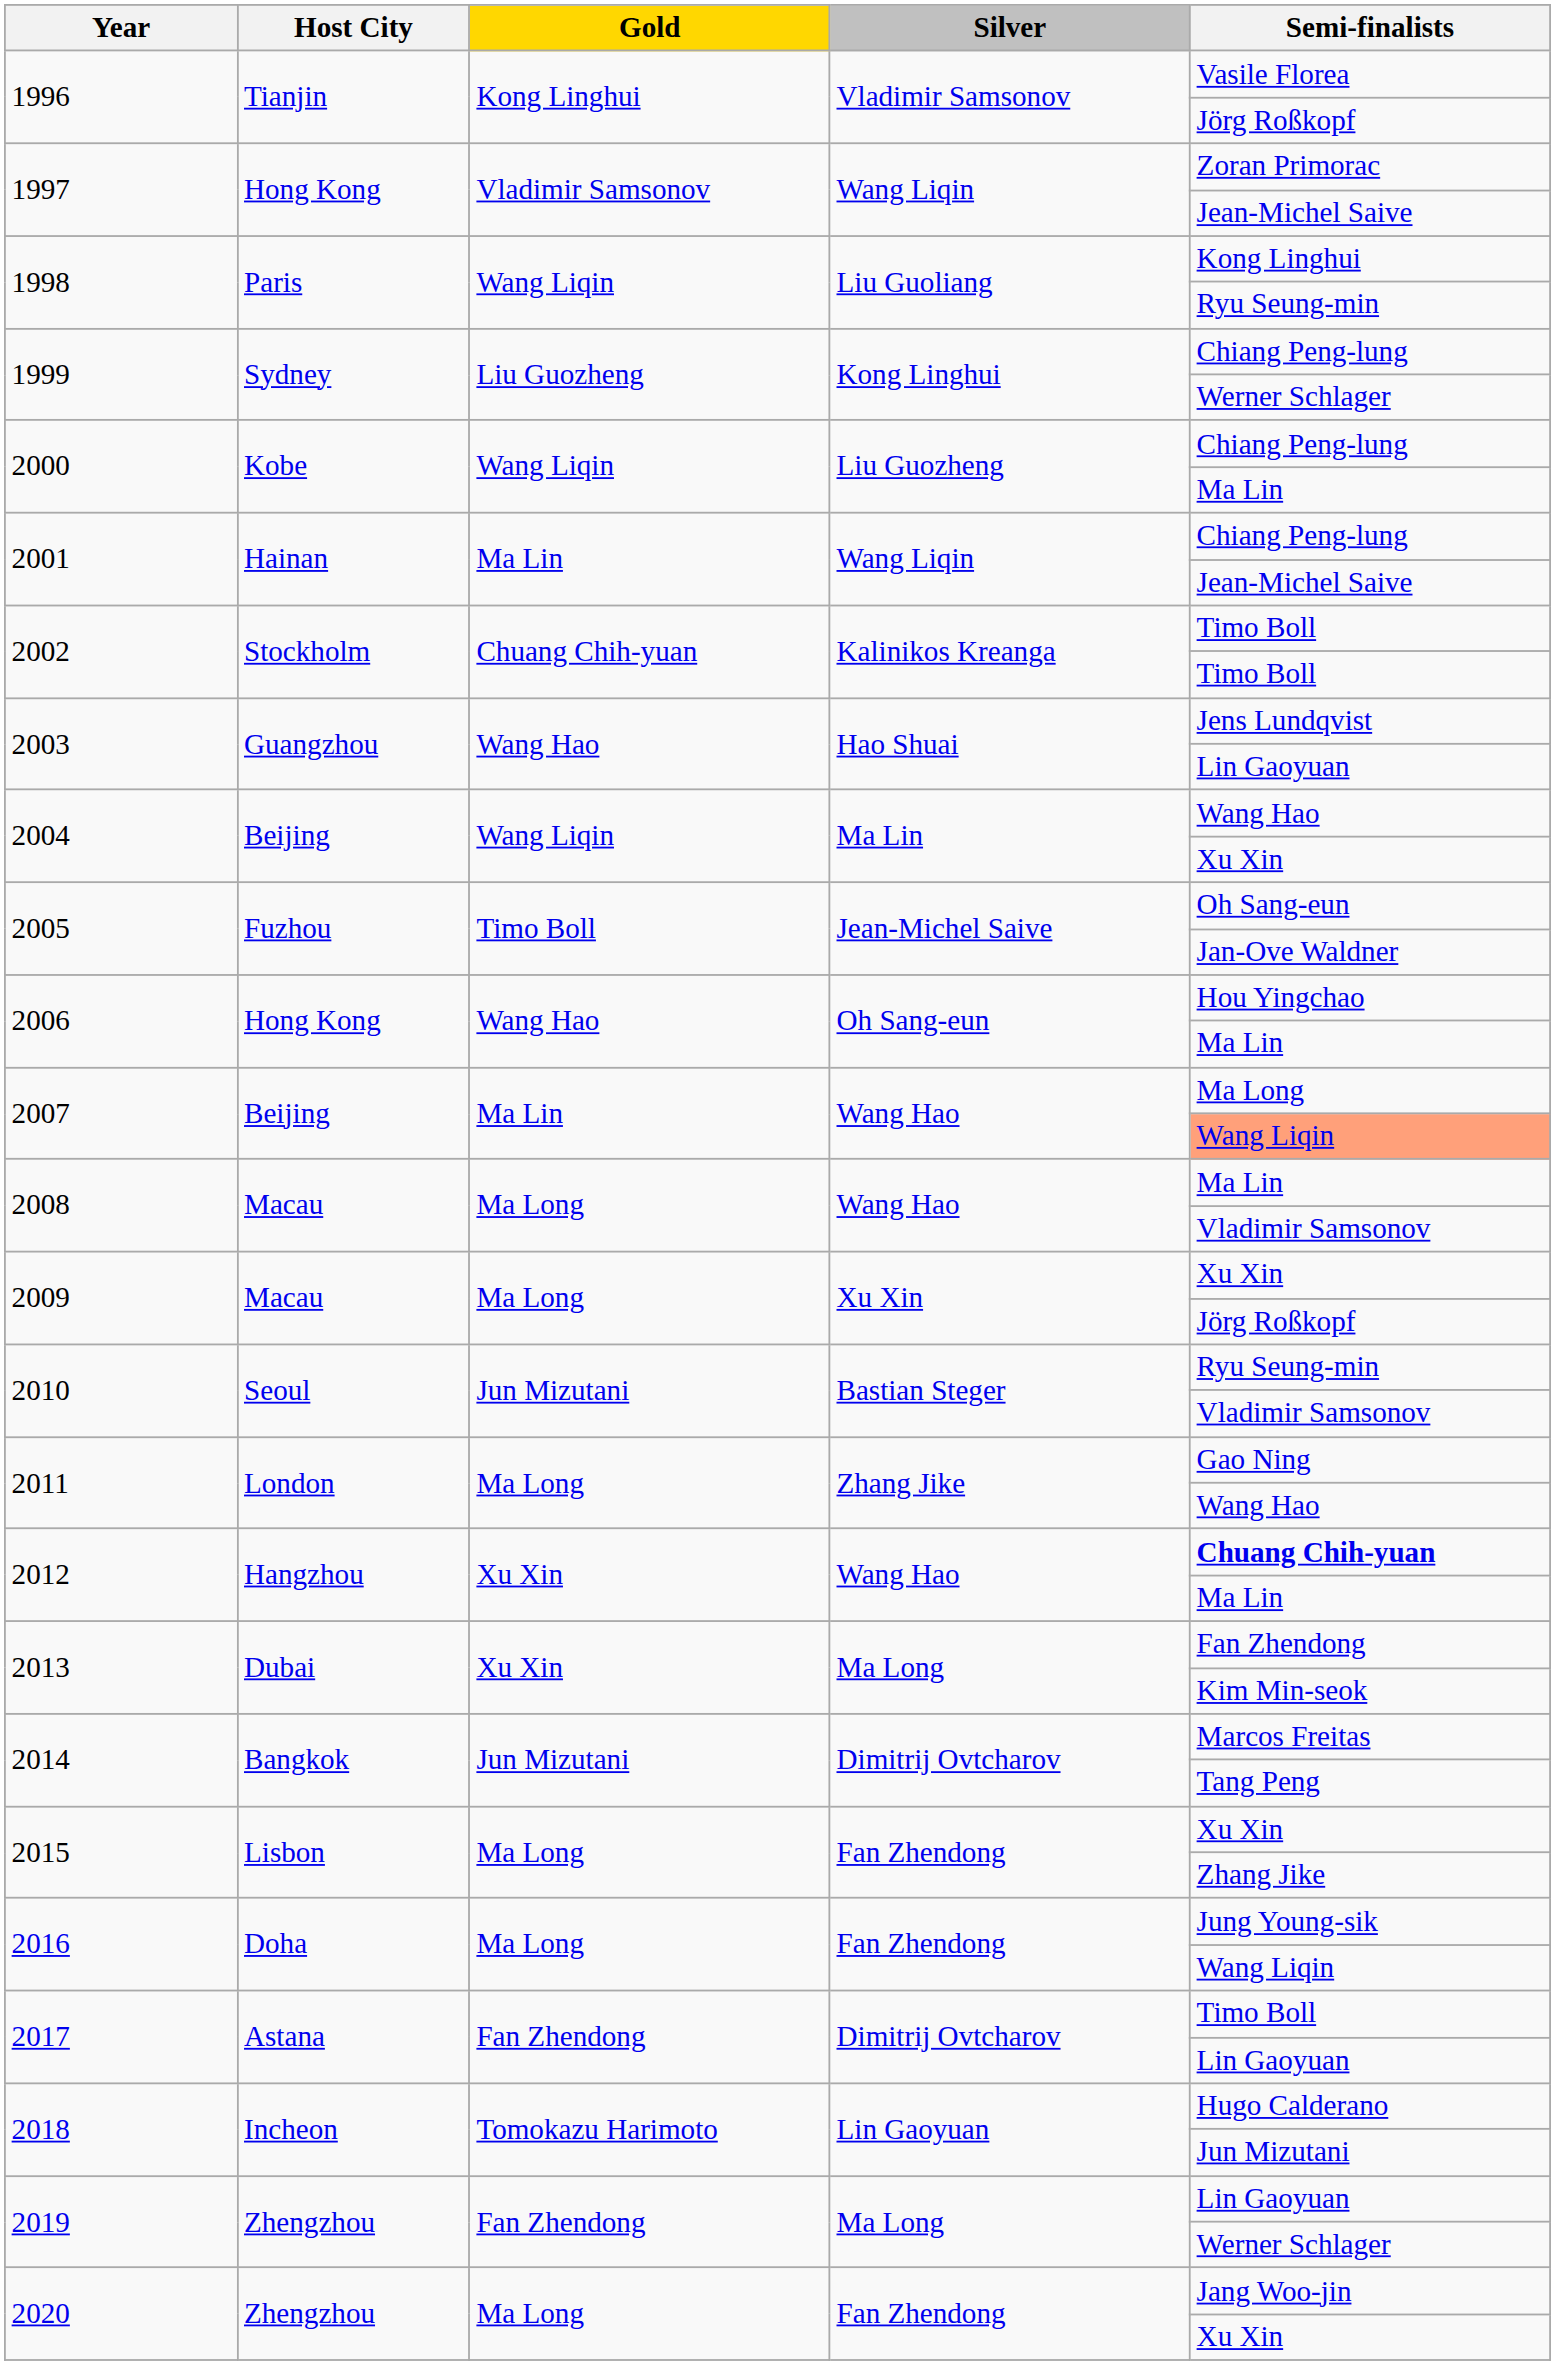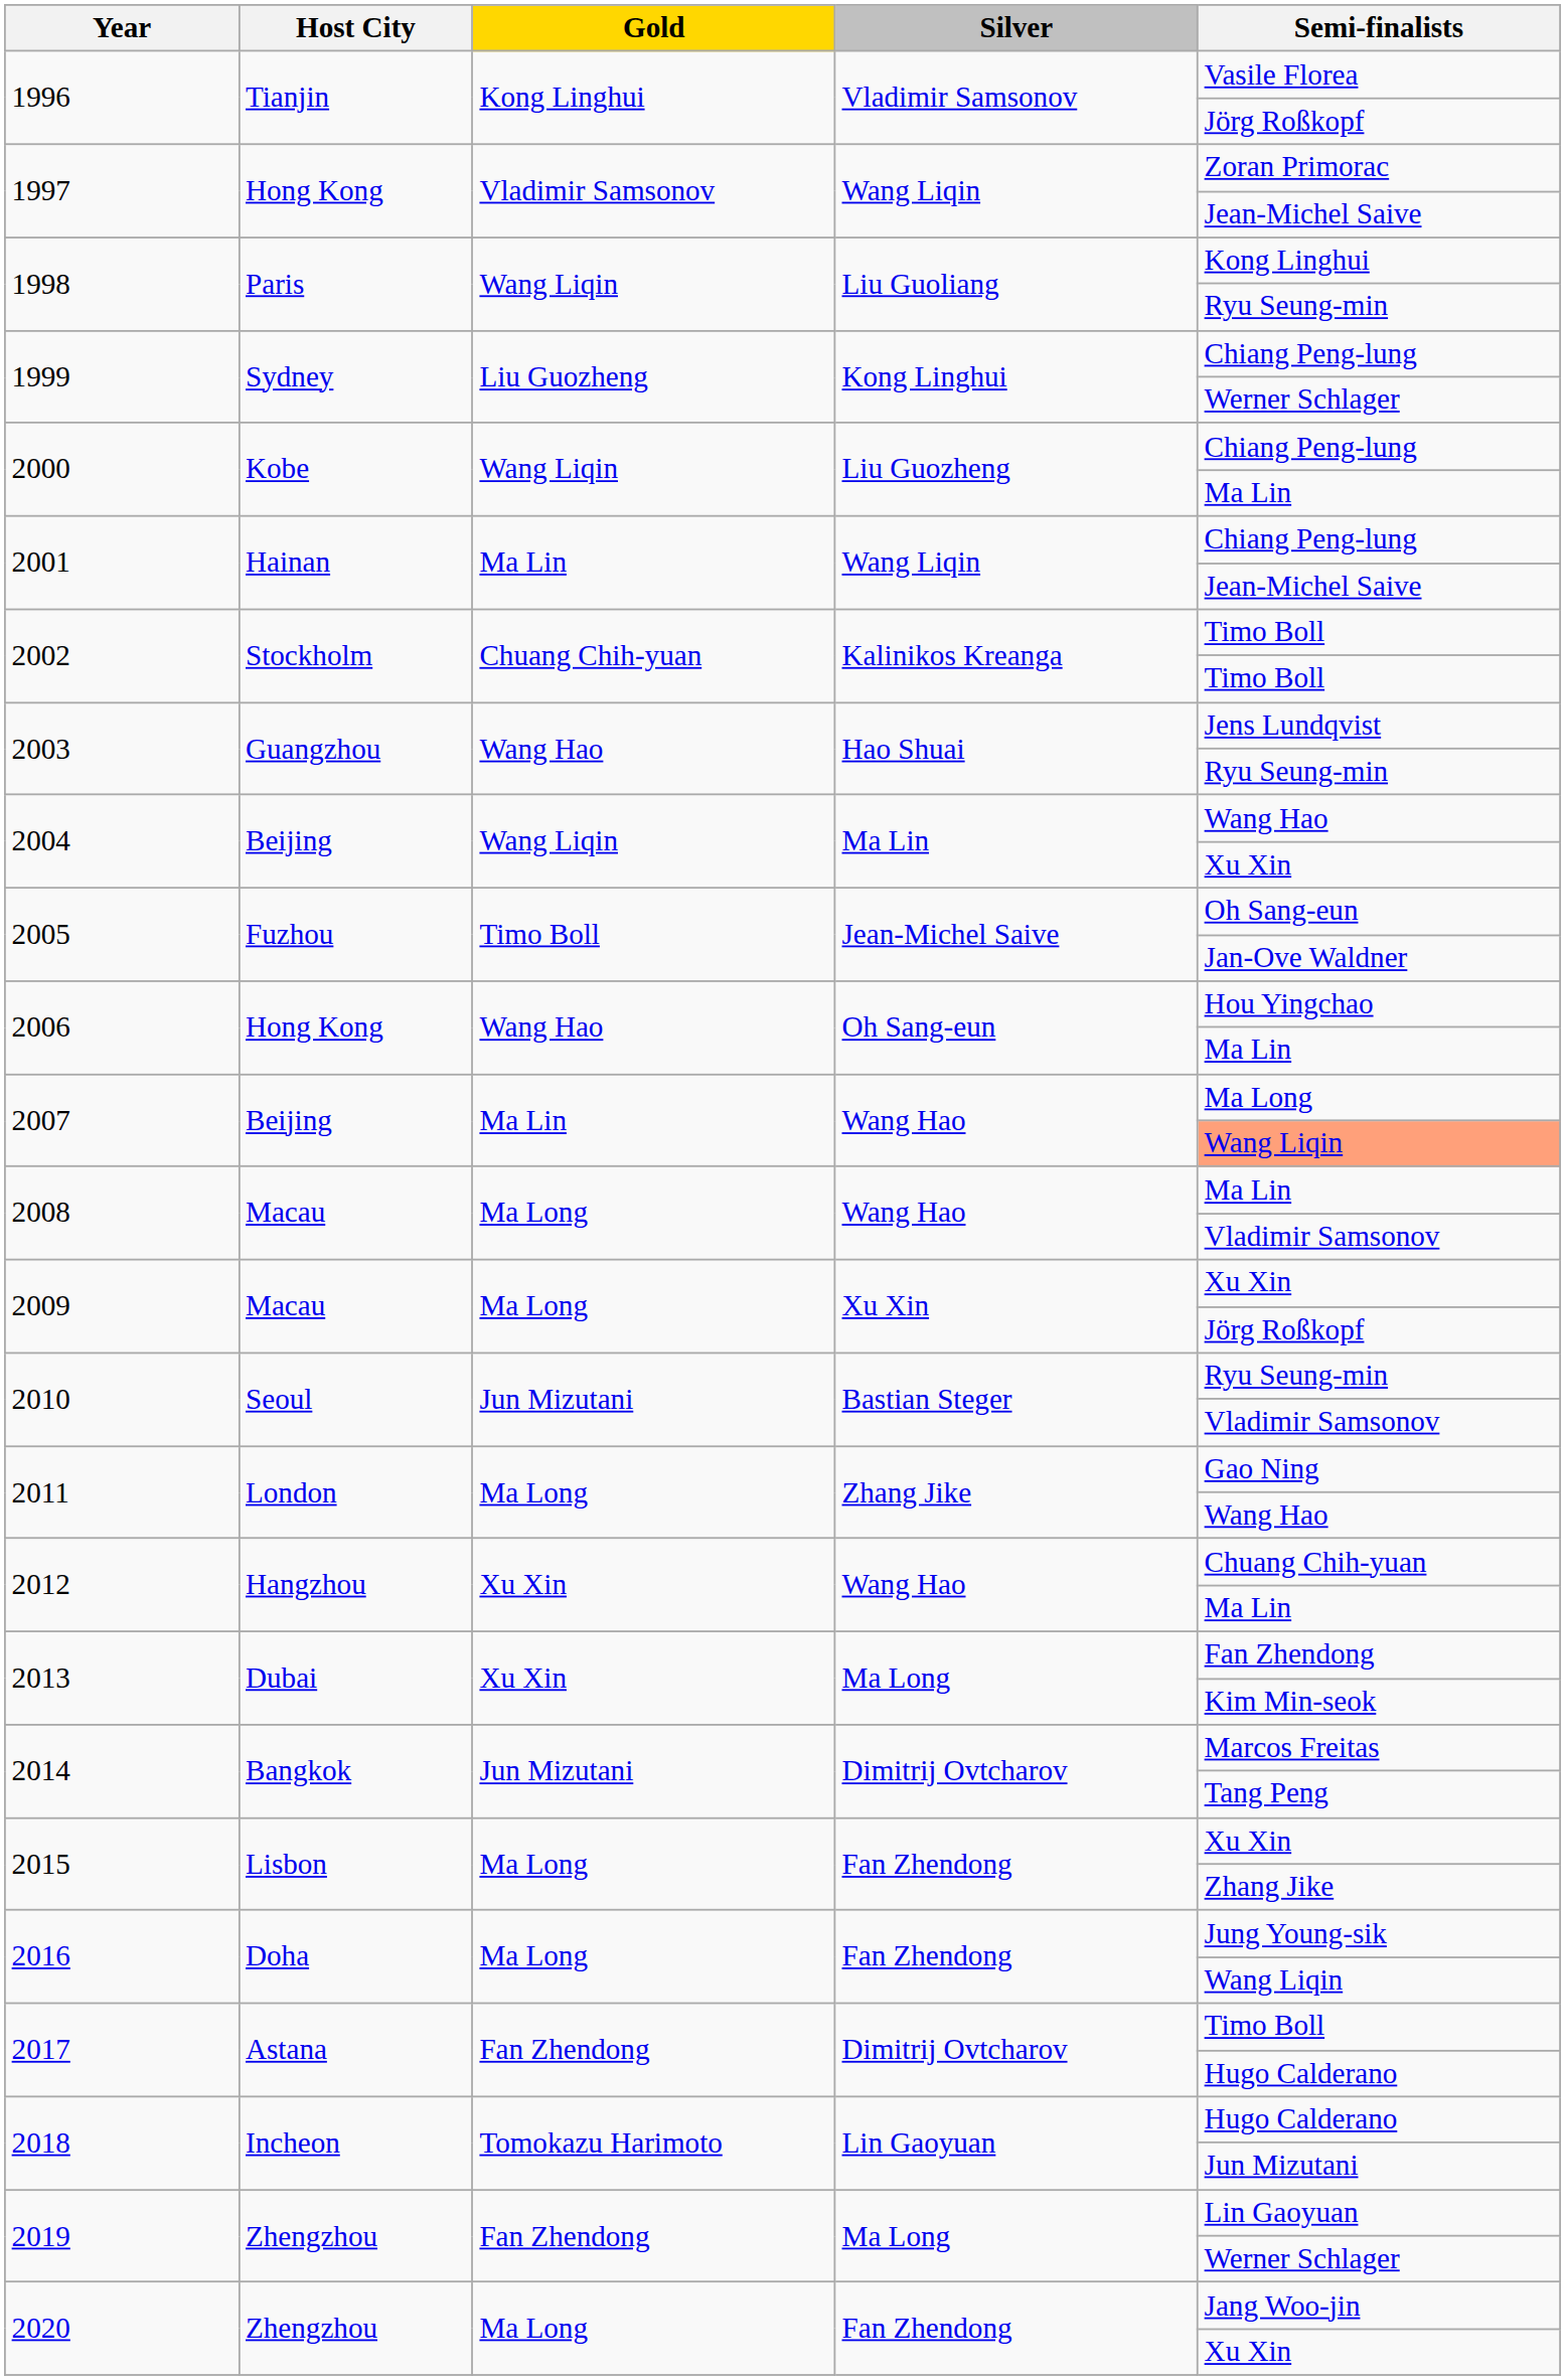row 17 | Semi-finalists: Lin Gaoyuan -> Ryu Seung-min
row 34 | Semi-finalists: bold -> normal
row 45 | Semi-finalists: Lin Gaoyuan -> Hugo Calderano
